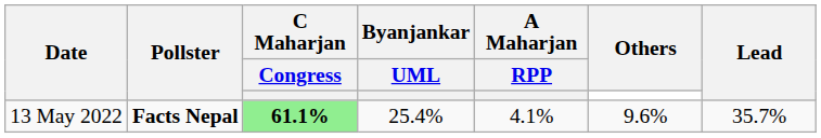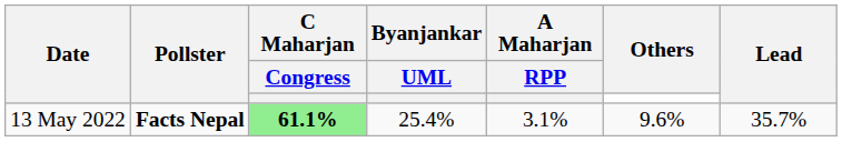13 May 2022 | A Maharjan / RPP: 4.1% -> 3.1%
